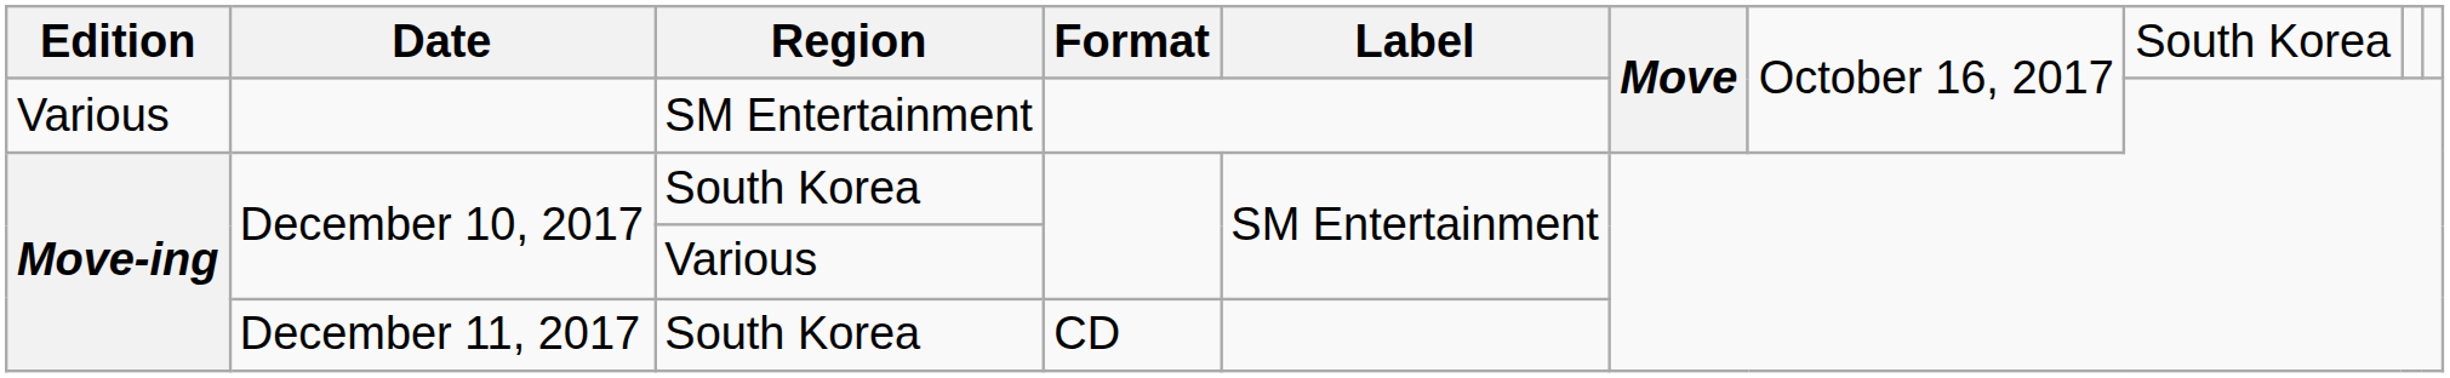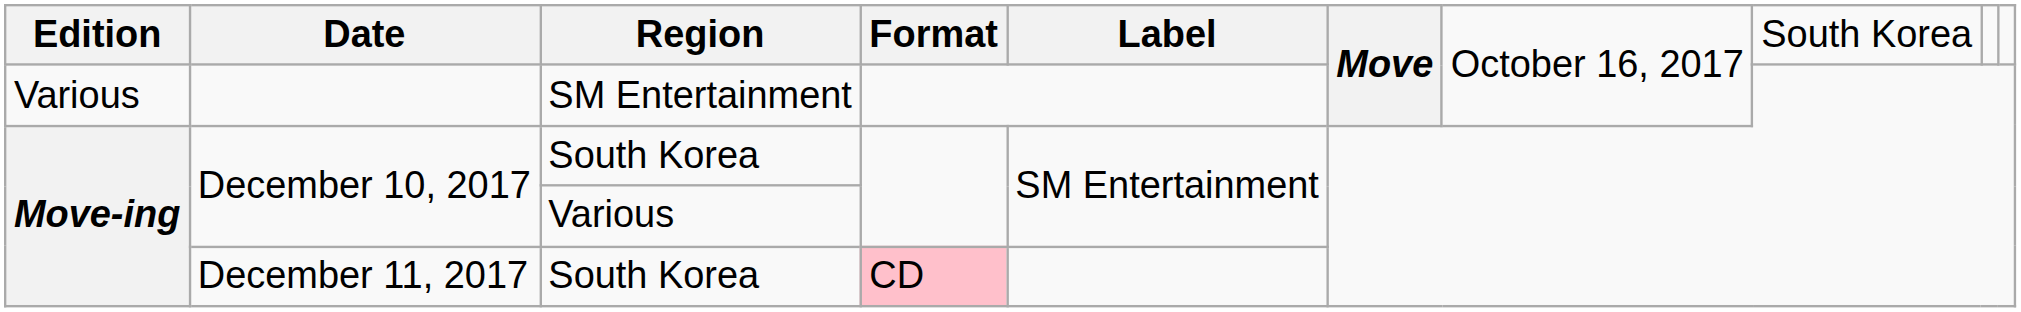December 11, 2017 | column 4: no background -> pink background
